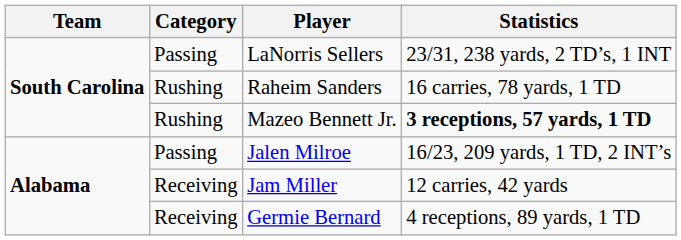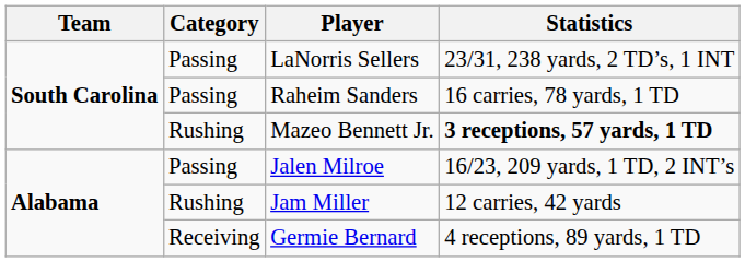Raheim Sanders | Category: Rushing -> Passing
Jam Miller | Category: Receiving -> Rushing
